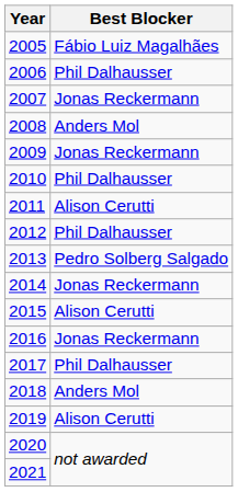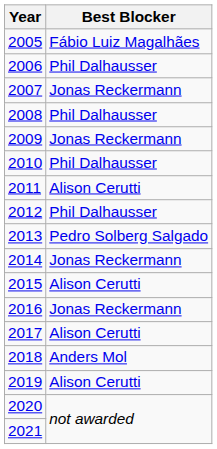2008 | Best Blocker: Anders Mol -> Phil Dalhausser
2017 | Best Blocker: Phil Dalhausser -> Alison Cerutti
